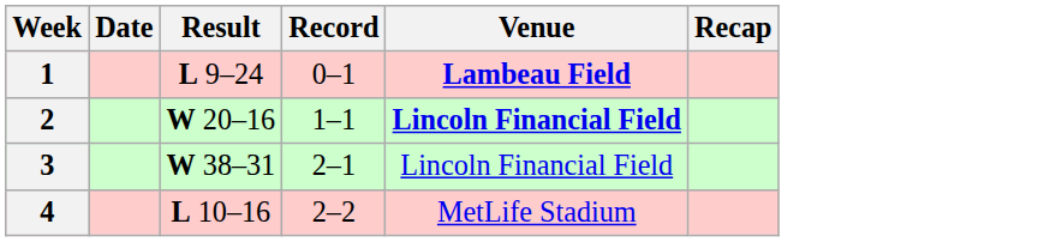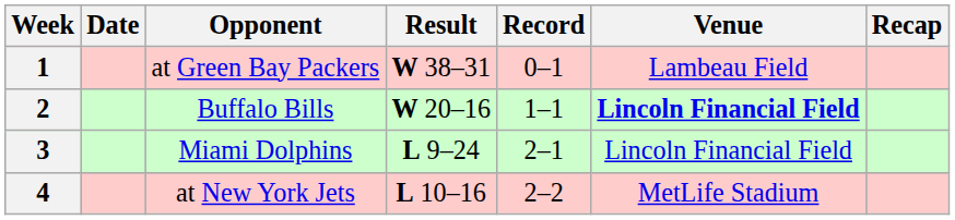+ column: Opponent | at Green Bay Packers | Buffalo Bills | Miami Dolphins | at New York Jets
1 | Result: L 9–24 -> W 38–31
1 | Venue: bold -> normal
3 | Result: W 38–31 -> L 9–24
